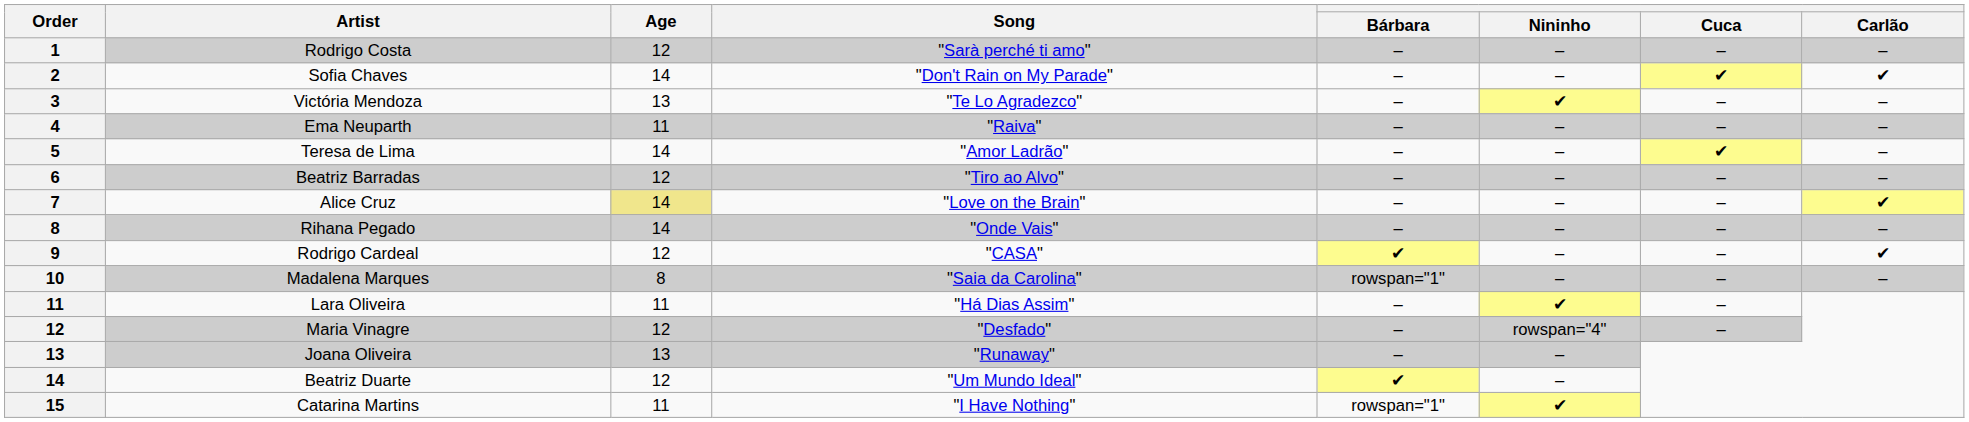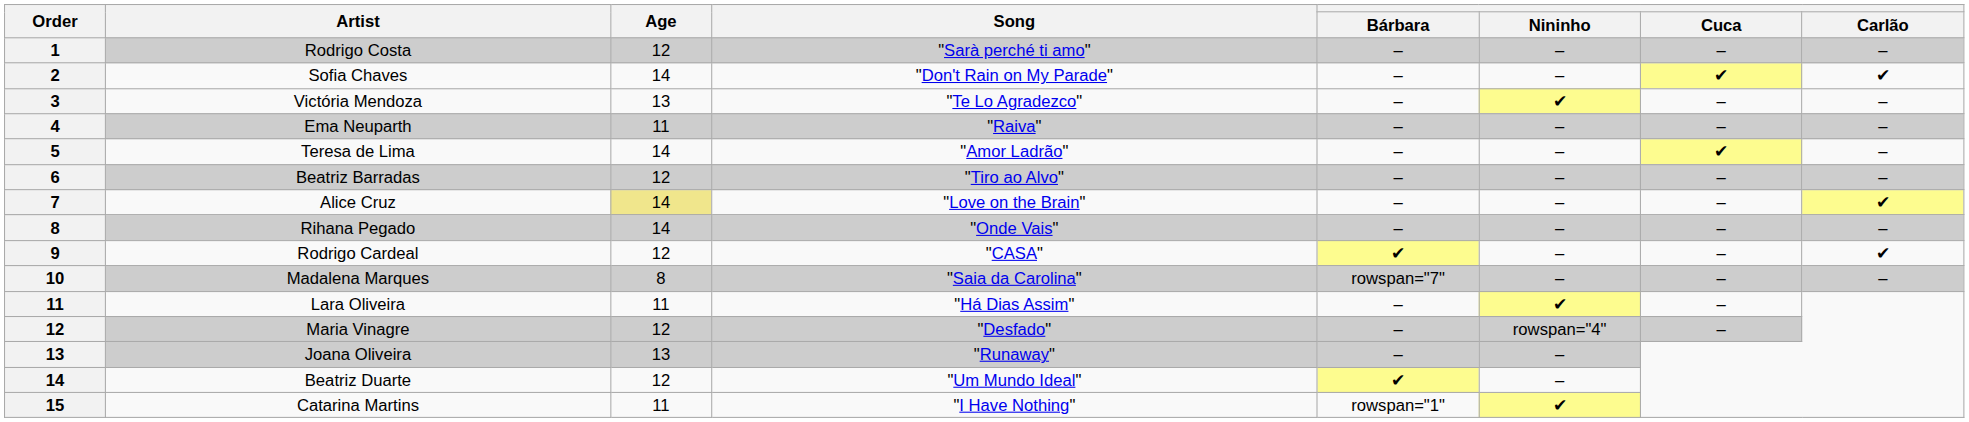Madalena Marques | Bárbara: rowspan="1" -> rowspan="7"
